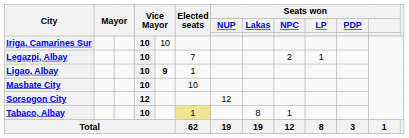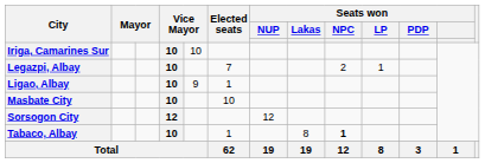Ligao, Albay | column 5: bold -> normal
Tabaco, Albay | Elected seats: khaki background -> no background
Tabaco, Albay | Seats won / NPC: normal -> bold
